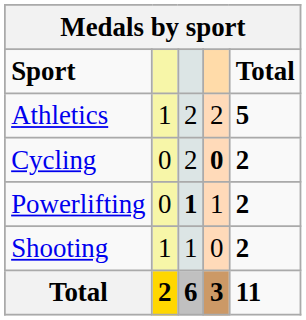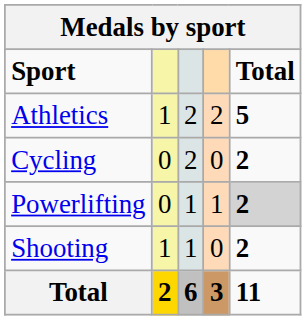Cycling | column 4: bold -> normal
Powerlifting | column 3: bold -> normal
Powerlifting | Total: no background -> lightgrey background
